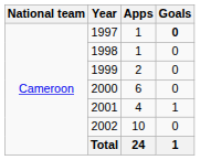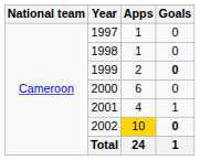1997 | Goals: bold -> normal
1999 | Goals: normal -> bold
2002 | Apps: no background -> gold background
2002 | Goals: normal -> bold
